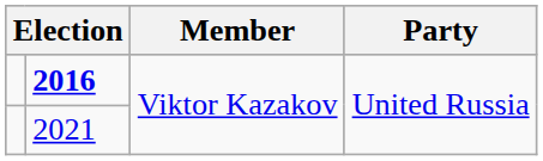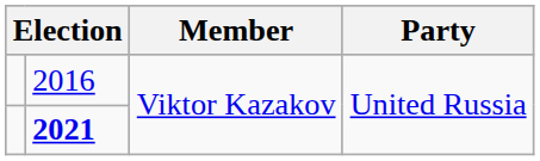2016 | column 2: bold -> normal
2021 | column 2: normal -> bold
